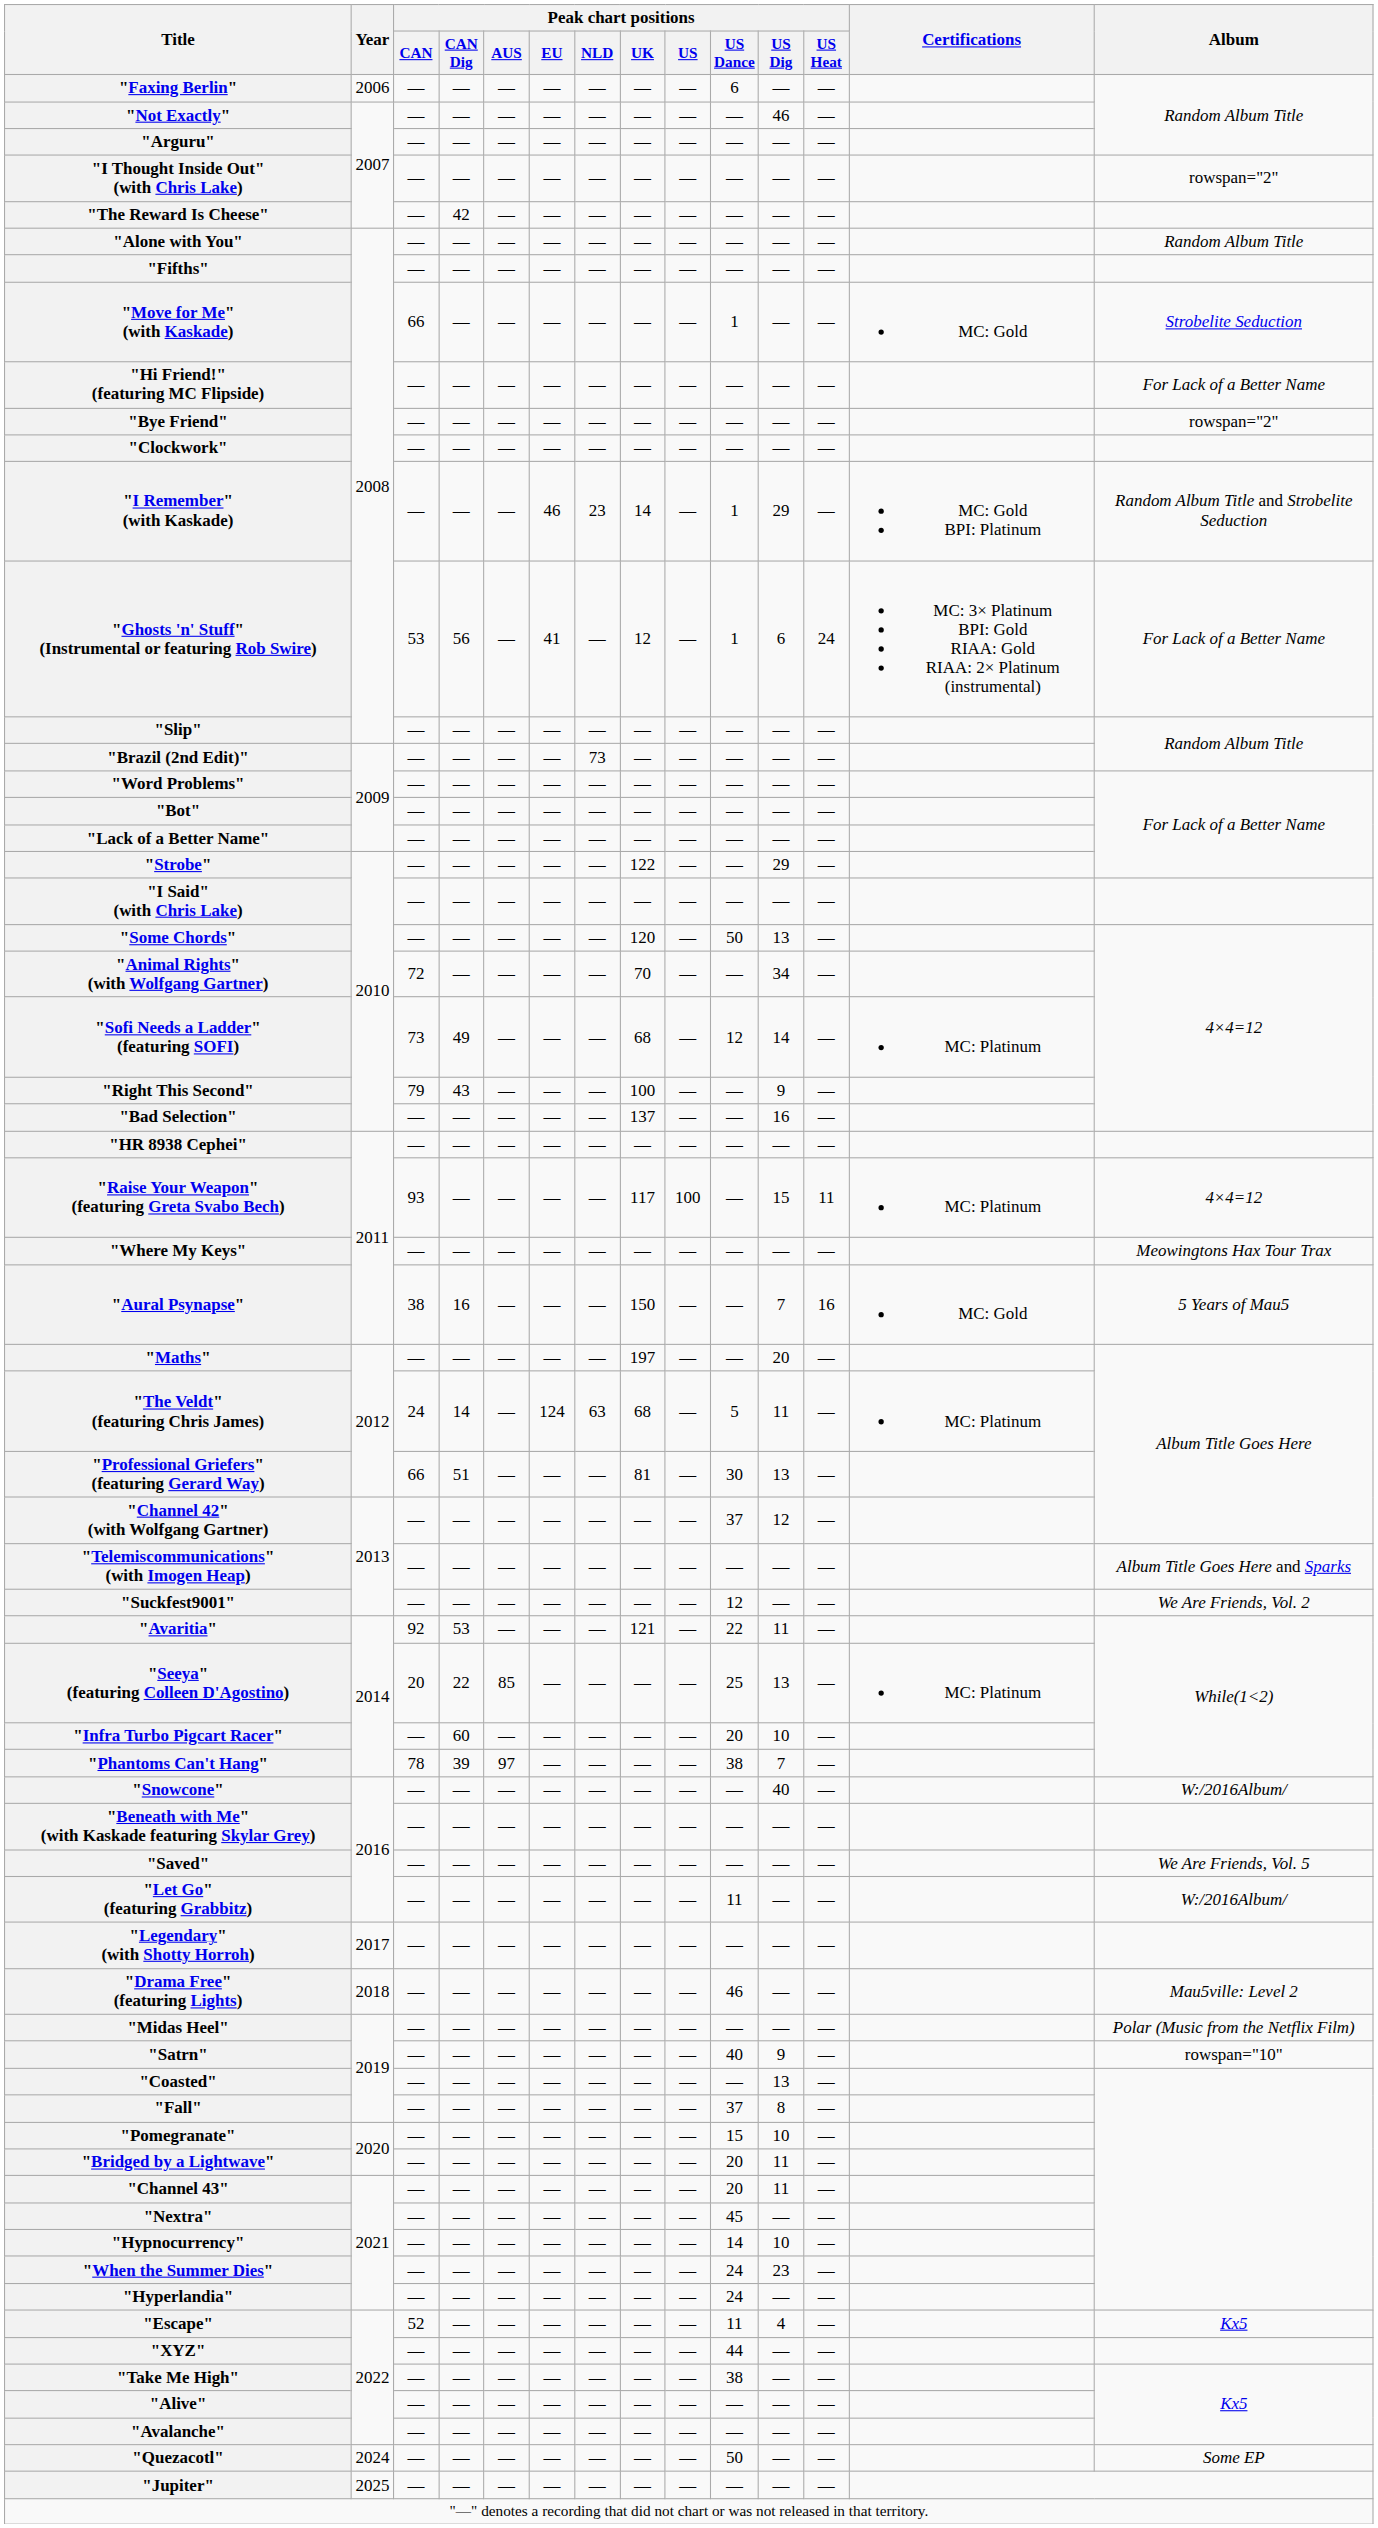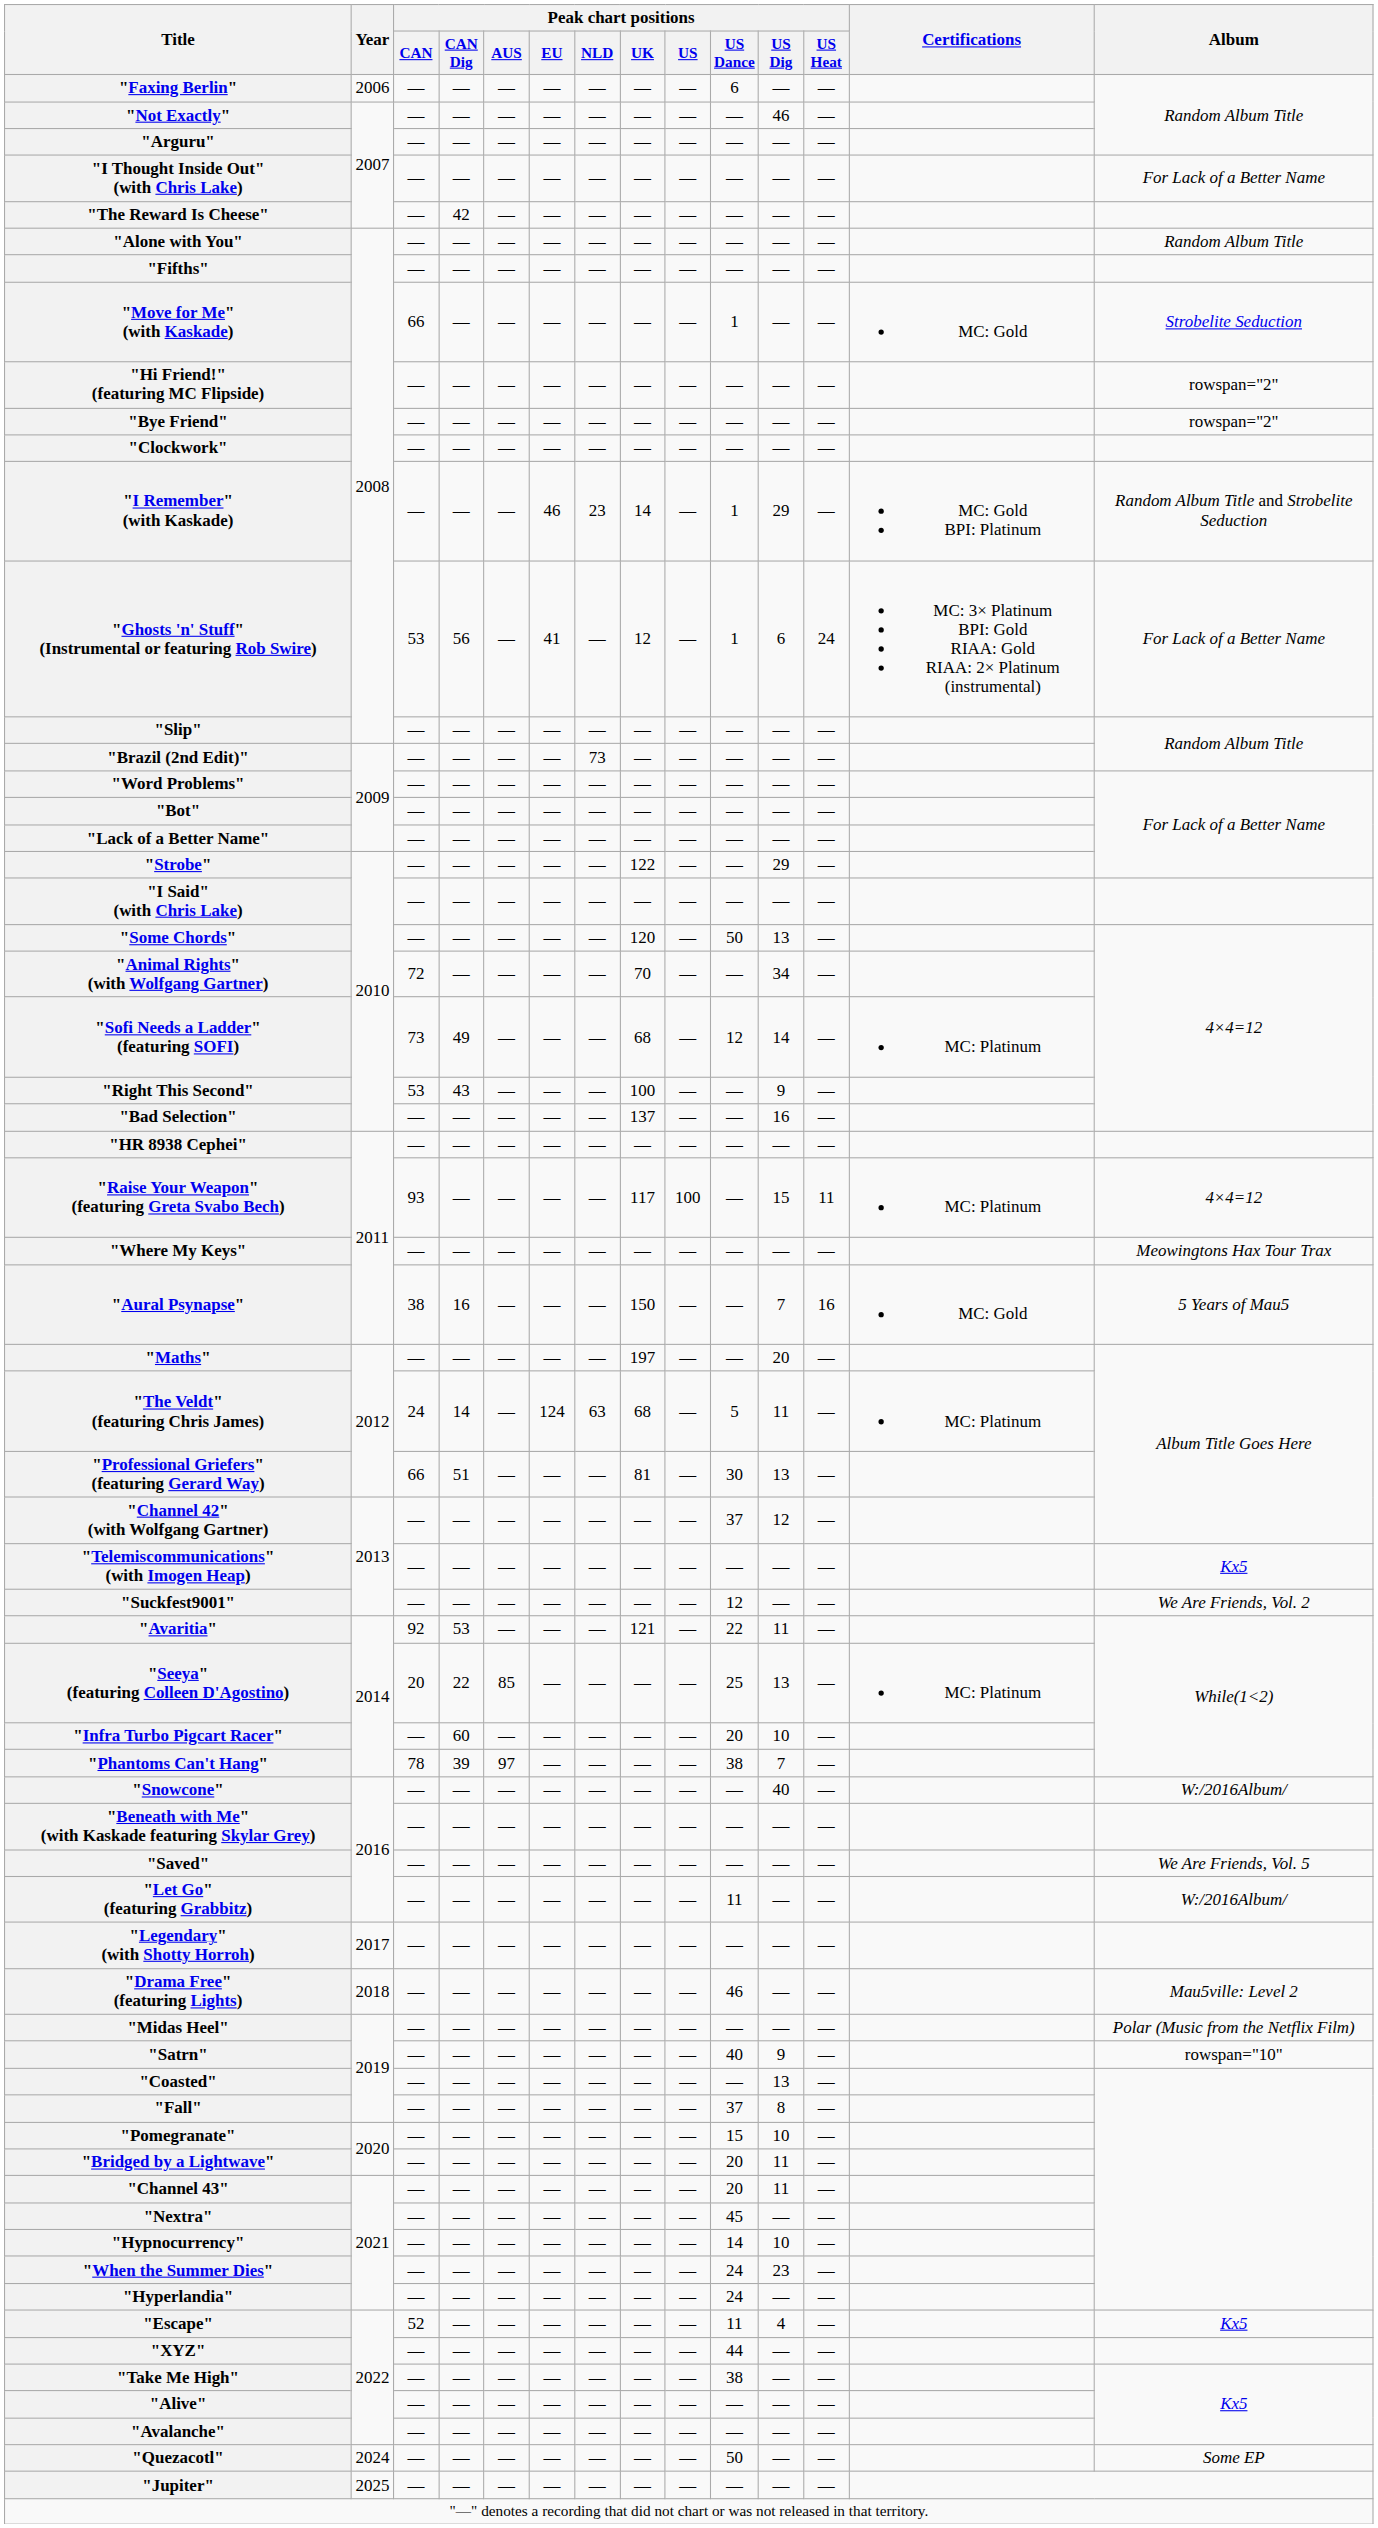"I Thought Inside Out" (with Chris Lake) | Album: rowspan="2" -> For Lack of a Better Name
"Hi Friend!" (featuring MC Flipside) | Album: For Lack of a Better Name -> rowspan="2"
"Right This Second" | Peak chart positions / CAN: 79 -> 53
"Telemiscommunications" (with Imogen Heap) | Album: Album Title Goes Here and Sparks -> Kx5
